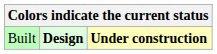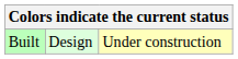Built | column 2: bold -> normal
Built | column 3: bold -> normal
